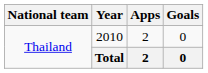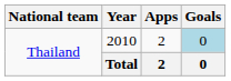Thailand / 2010 | Goals: no background -> lightblue background
